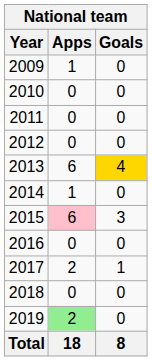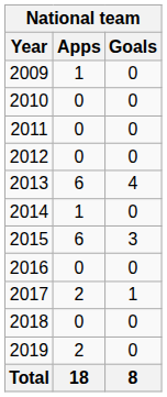2013 | Goals: gold background -> no background
2015 | Apps: pink background -> no background
2019 | Apps: lightgreen background -> no background
